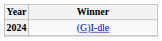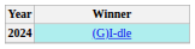2024 | Winner: no background -> paleturquoise background
